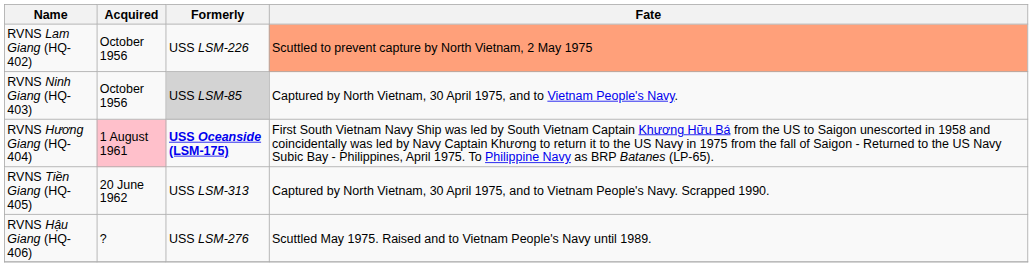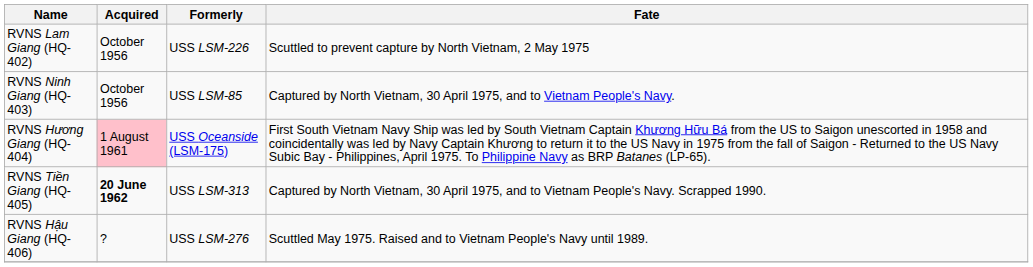RVNS Lam Giang (HQ-402) | Fate: lightsalmon background -> no background
RVNS Ninh Giang (HQ-403) | Formerly: lightgrey background -> no background
RVNS Hương Giang (HQ-404) | Formerly: bold -> normal
RVNS Tiền Giang (HQ-405) | Acquired: normal -> bold
